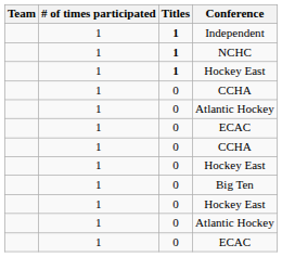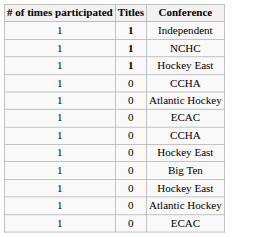- column: Team
